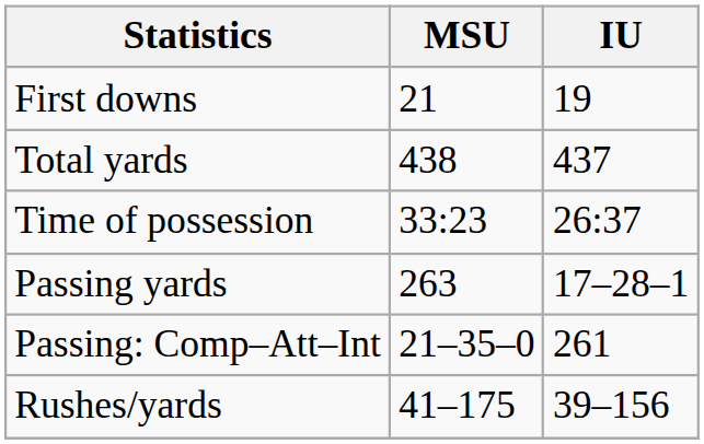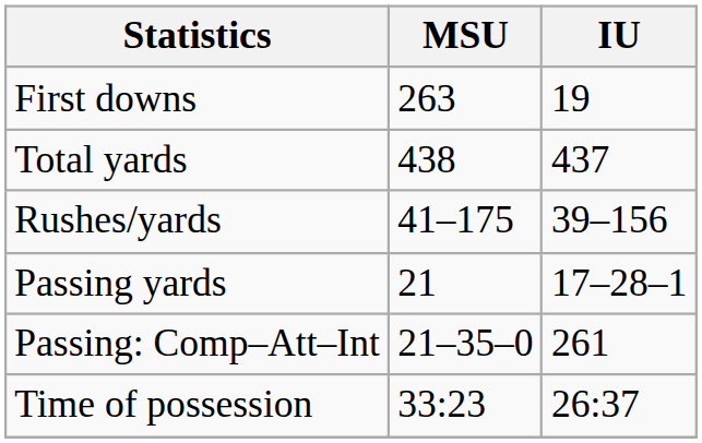First downs | MSU: 21 -> 263
rows swapped: Rushes/yards <-> Time of possession
Passing yards | MSU: 263 -> 21
